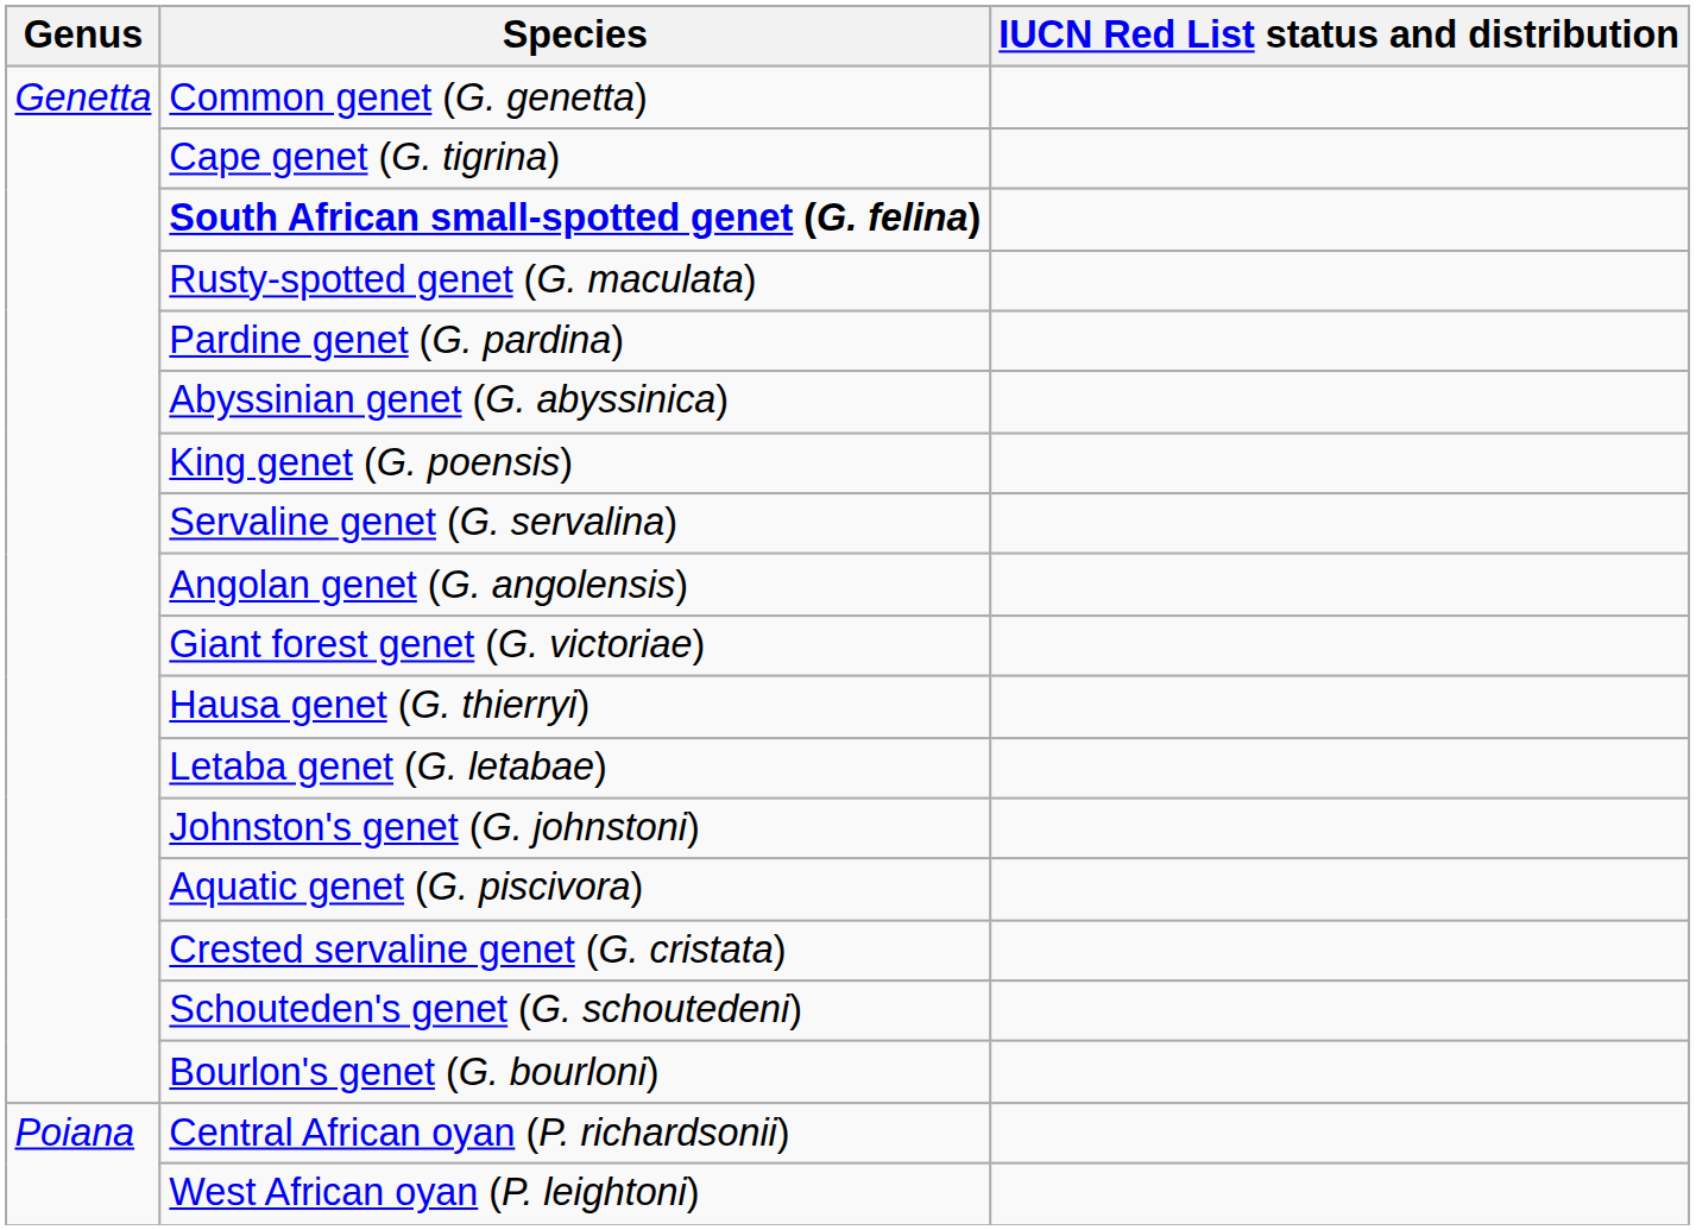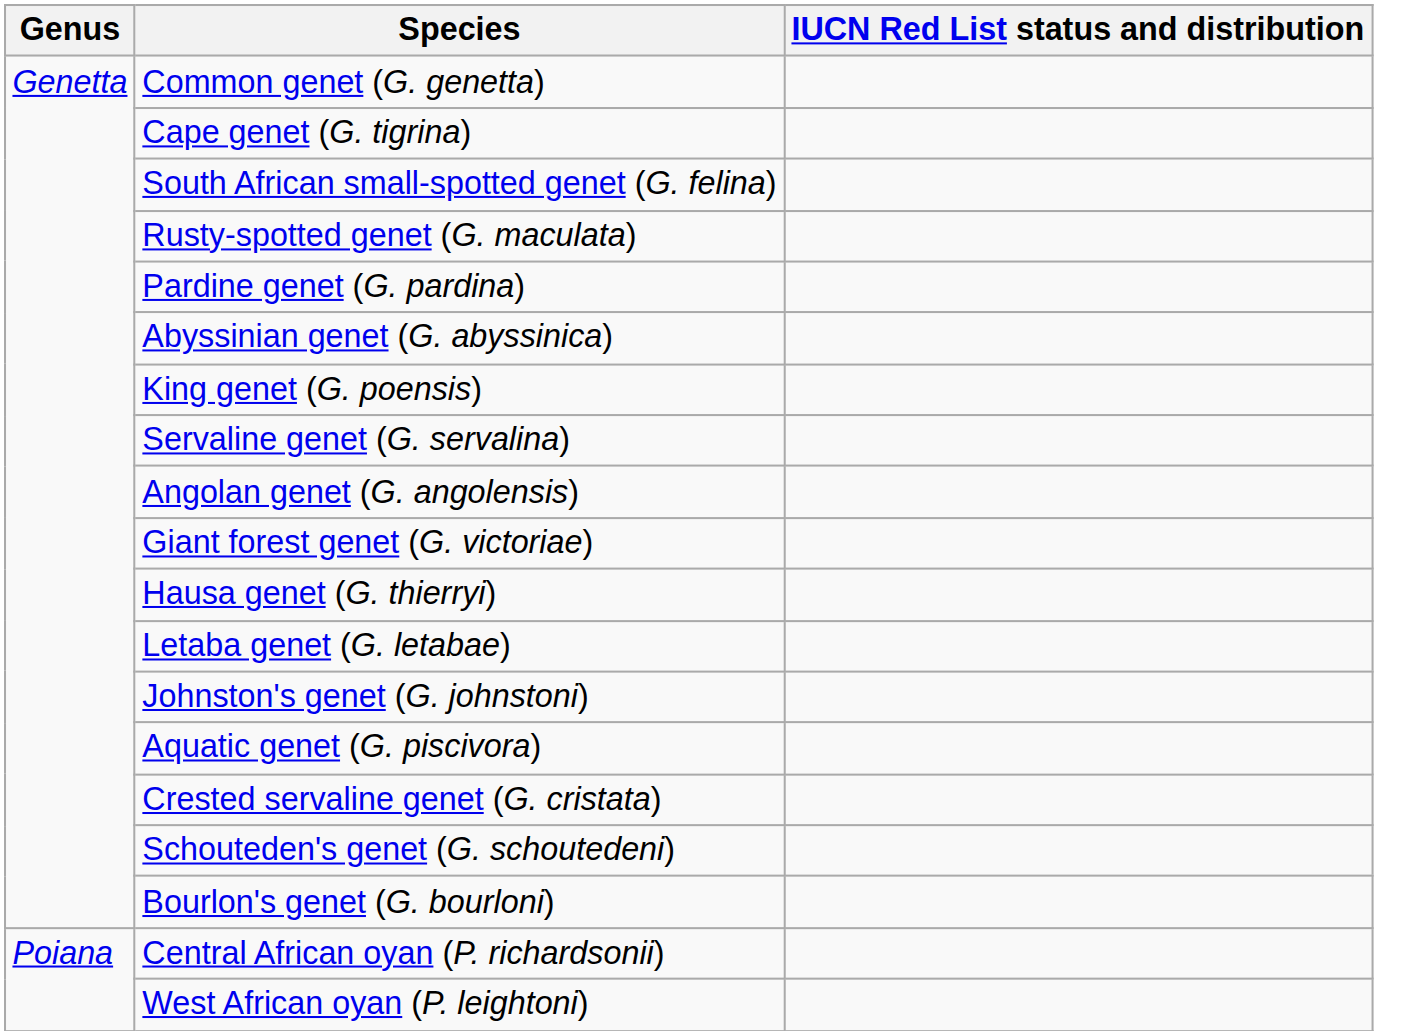South African small-spotted genet (G. felina) | Species: bold -> normal
